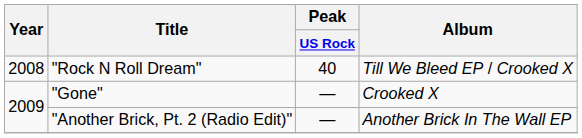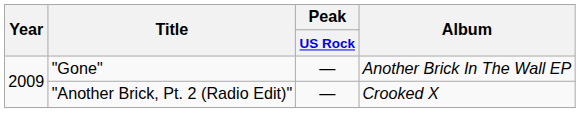- row: 2008 | "Rock N Roll Dream" | 40 | Till We Bleed EP / Crooked X
"Gone" | Album: Crooked X -> Another Brick In The Wall EP
"Another Brick, Pt. 2 (Radio Edit)" | Album: Another Brick In The Wall EP -> Crooked X
